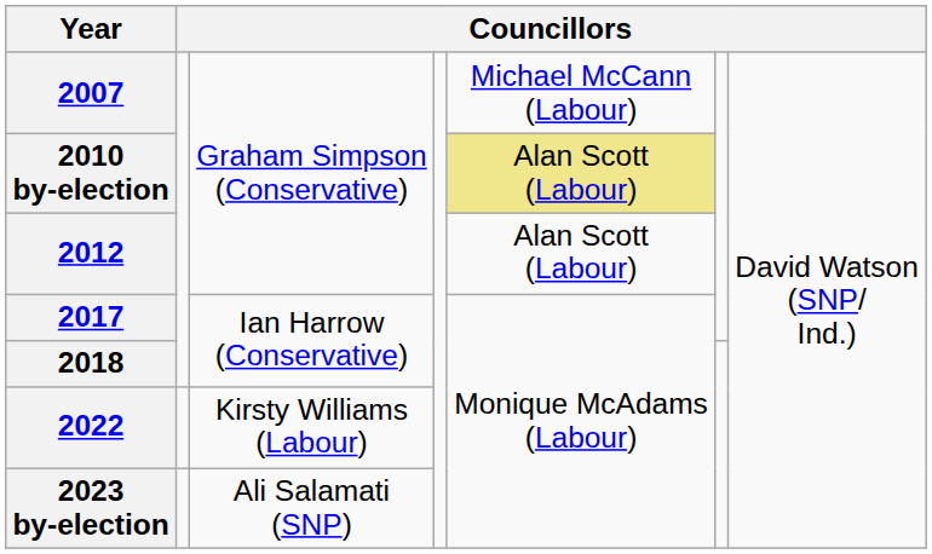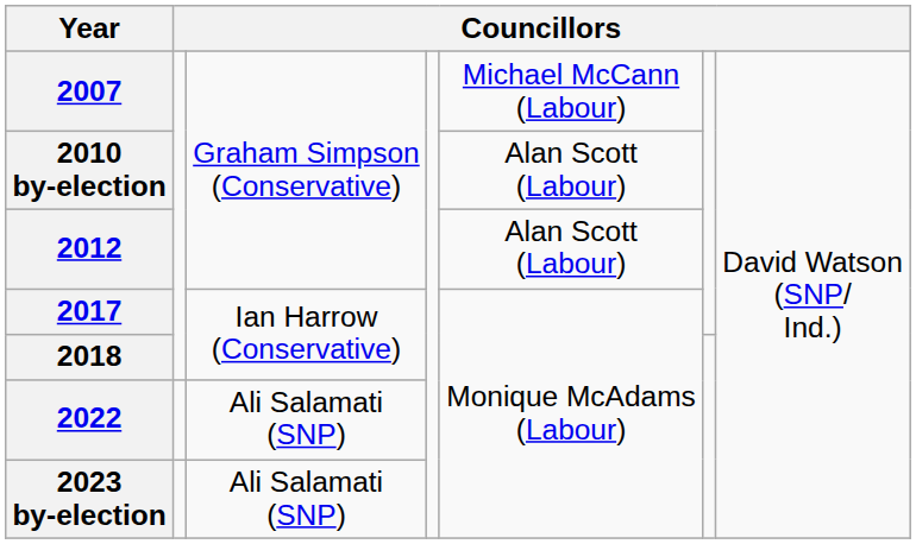2010 by-election | column 5: khaki background -> no background
2022 | column 3: Kirsty Williams (Labour) -> Ali Salamati (SNP)
